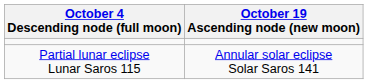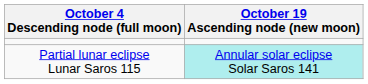Partial lunar eclipse Lunar Saros 115 | October 19 Ascending node (new moon): no background -> paleturquoise background
